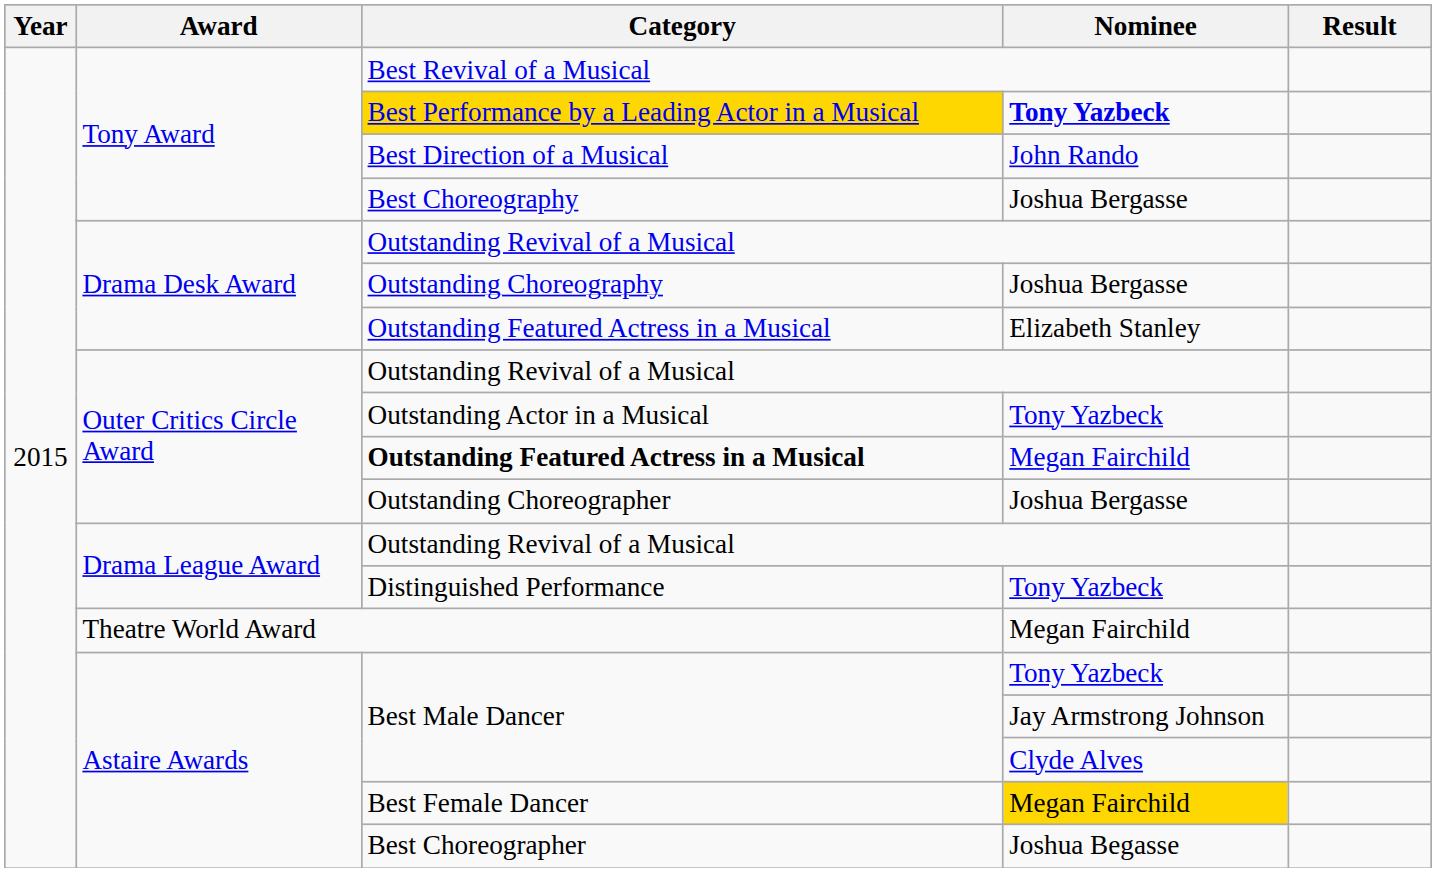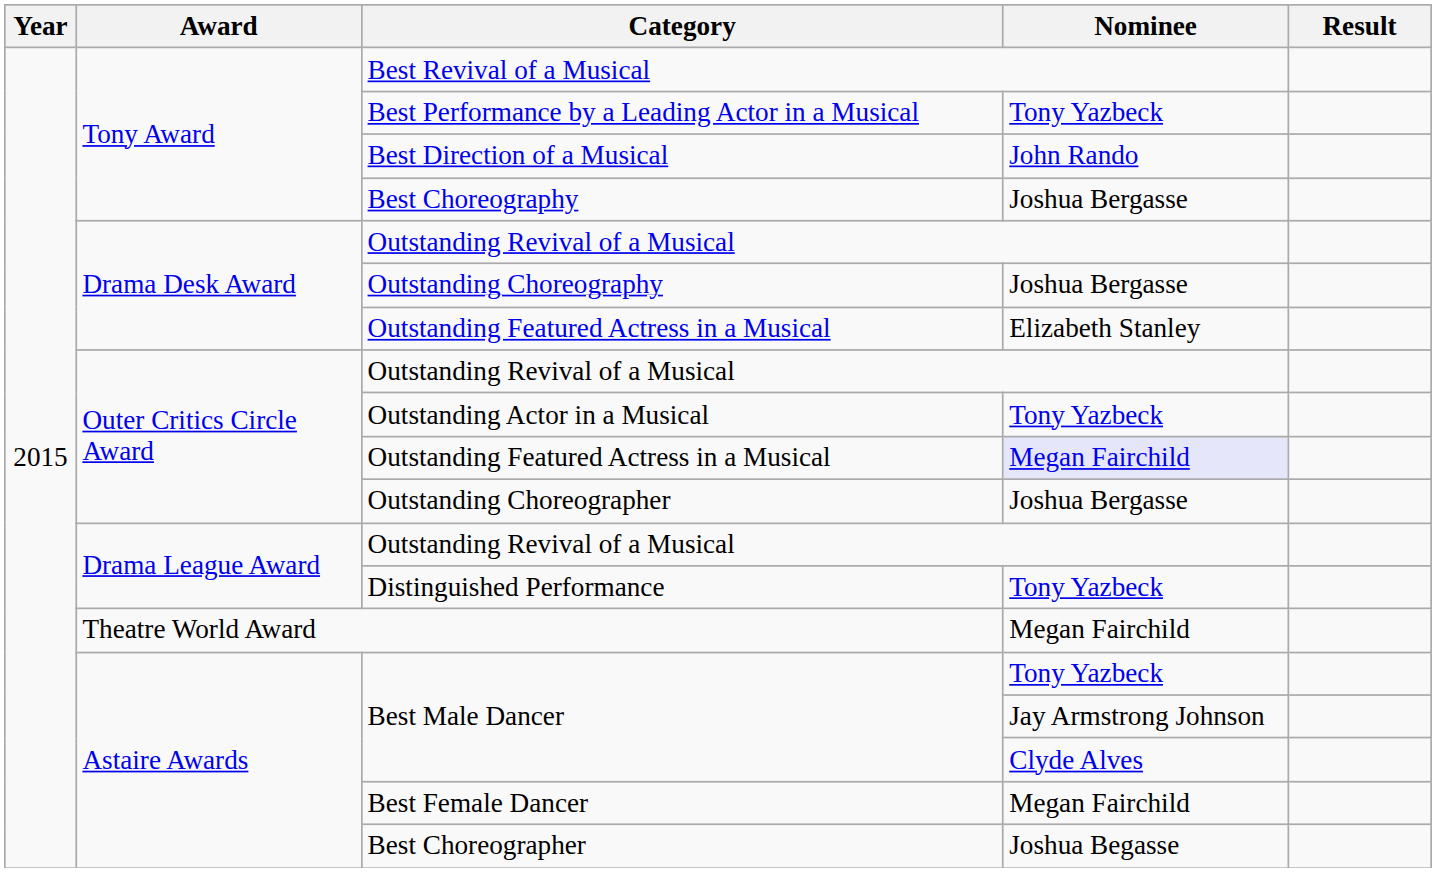Best Performance by a Leading Actor in a Musical | Category: gold background -> no background
Best Performance by a Leading Actor in a Musical | Nominee: bold -> normal
Outstanding Featured Actress in a Musical / Megan Fairchild | Category: bold -> normal
Outstanding Featured Actress in a Musical / Megan Fairchild | Nominee: no background -> lavender background
Best Female Dancer | Nominee: gold background -> no background
